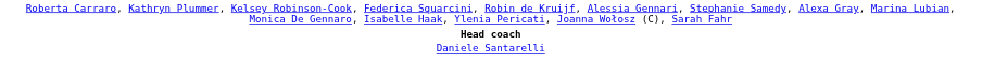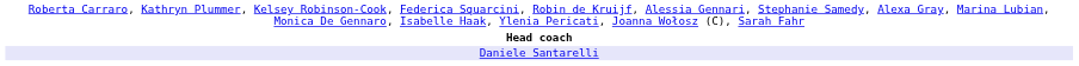row 3 | column 1: no background -> lavender background
